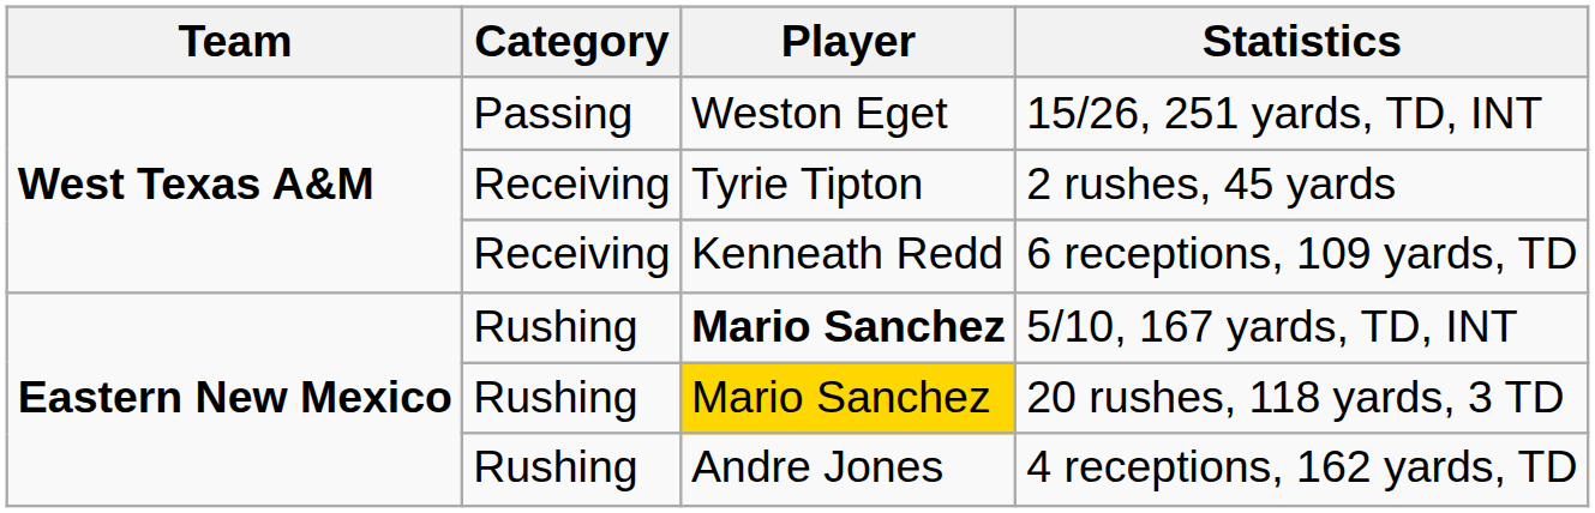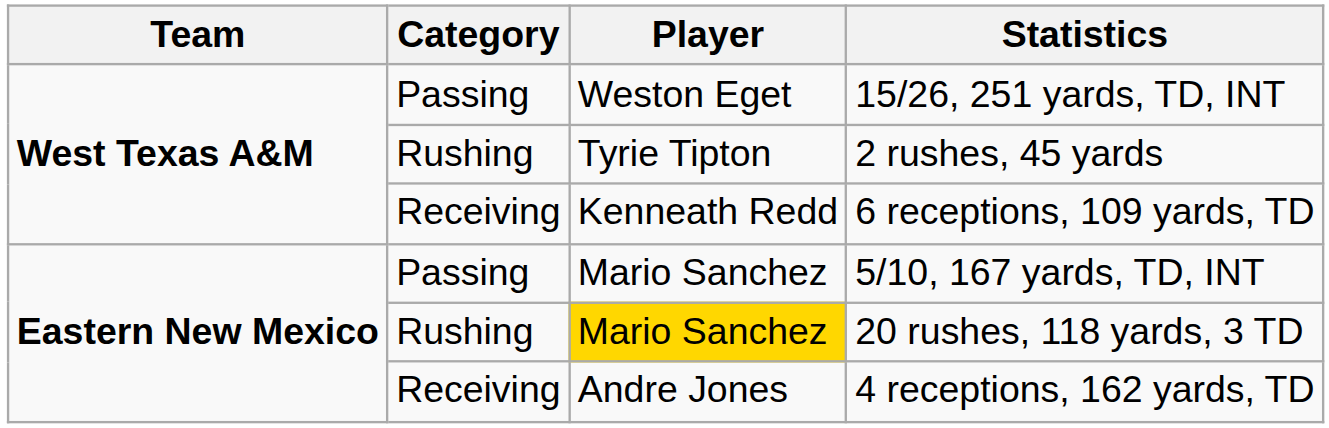2 rushes, 45 yards | Category: Receiving -> Rushing
5/10, 167 yards, TD, INT | Category: Rushing -> Passing
5/10, 167 yards, TD, INT | Player: bold -> normal
4 receptions, 162 yards, TD | Category: Rushing -> Receiving
